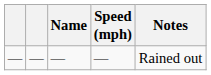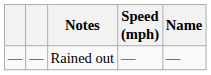columns swapped: Name <-> Notes
